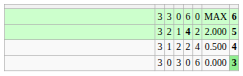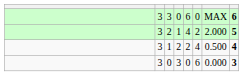row 3 | column 5: bold -> normal
row 5 | column 8: lightgreen background -> no background
